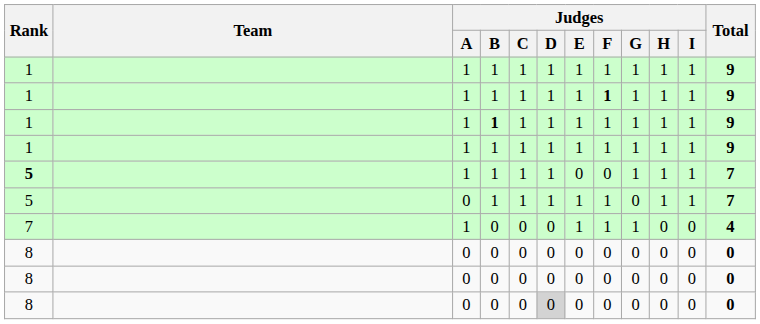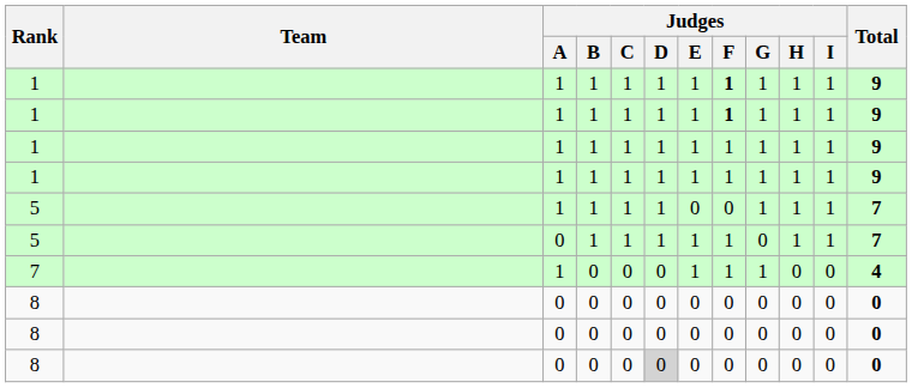row 3 | Judges / F: normal -> bold
row 5 | Judges / B: bold -> normal
row 7 | Rank: bold -> normal
